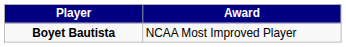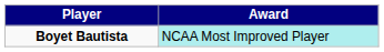Boyet Bautista | Award: no background -> paleturquoise background
